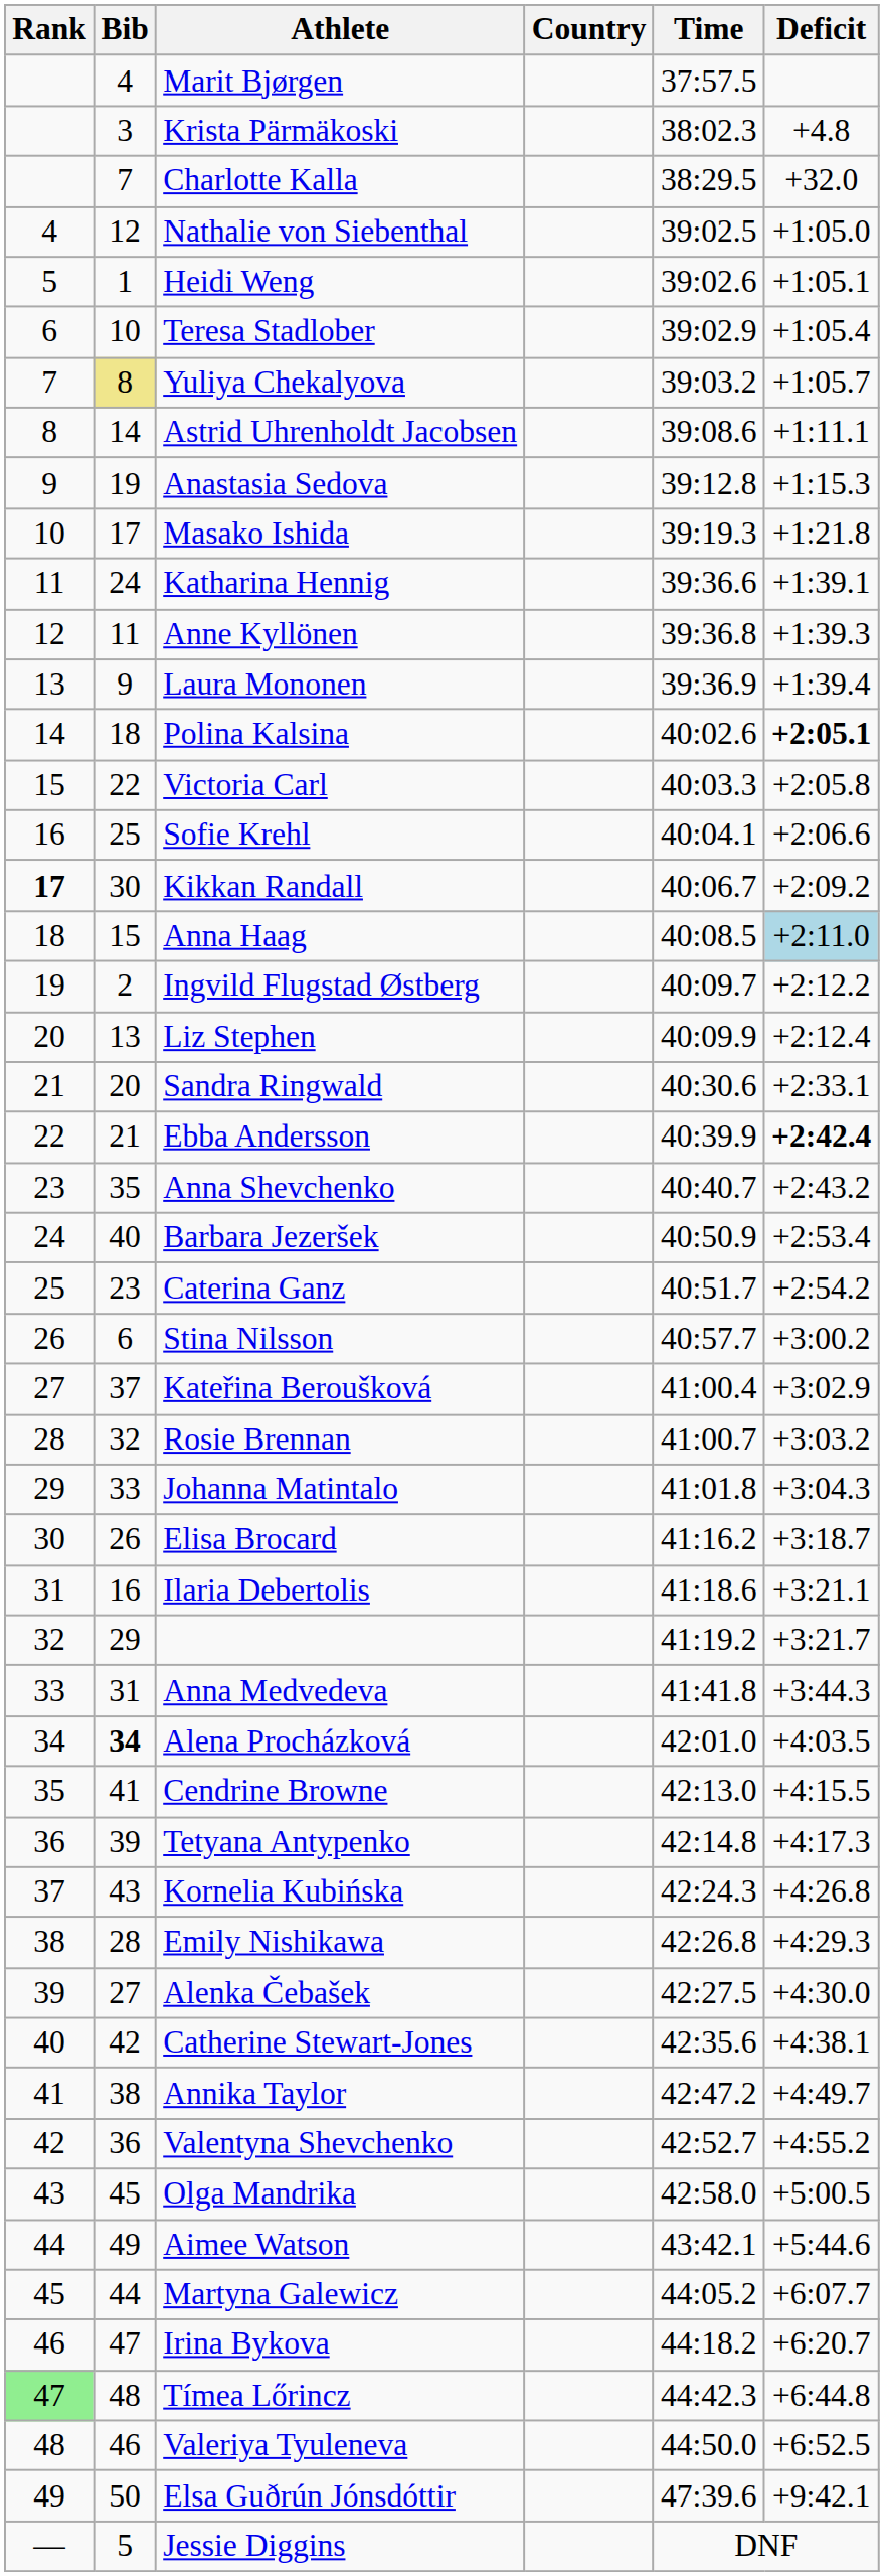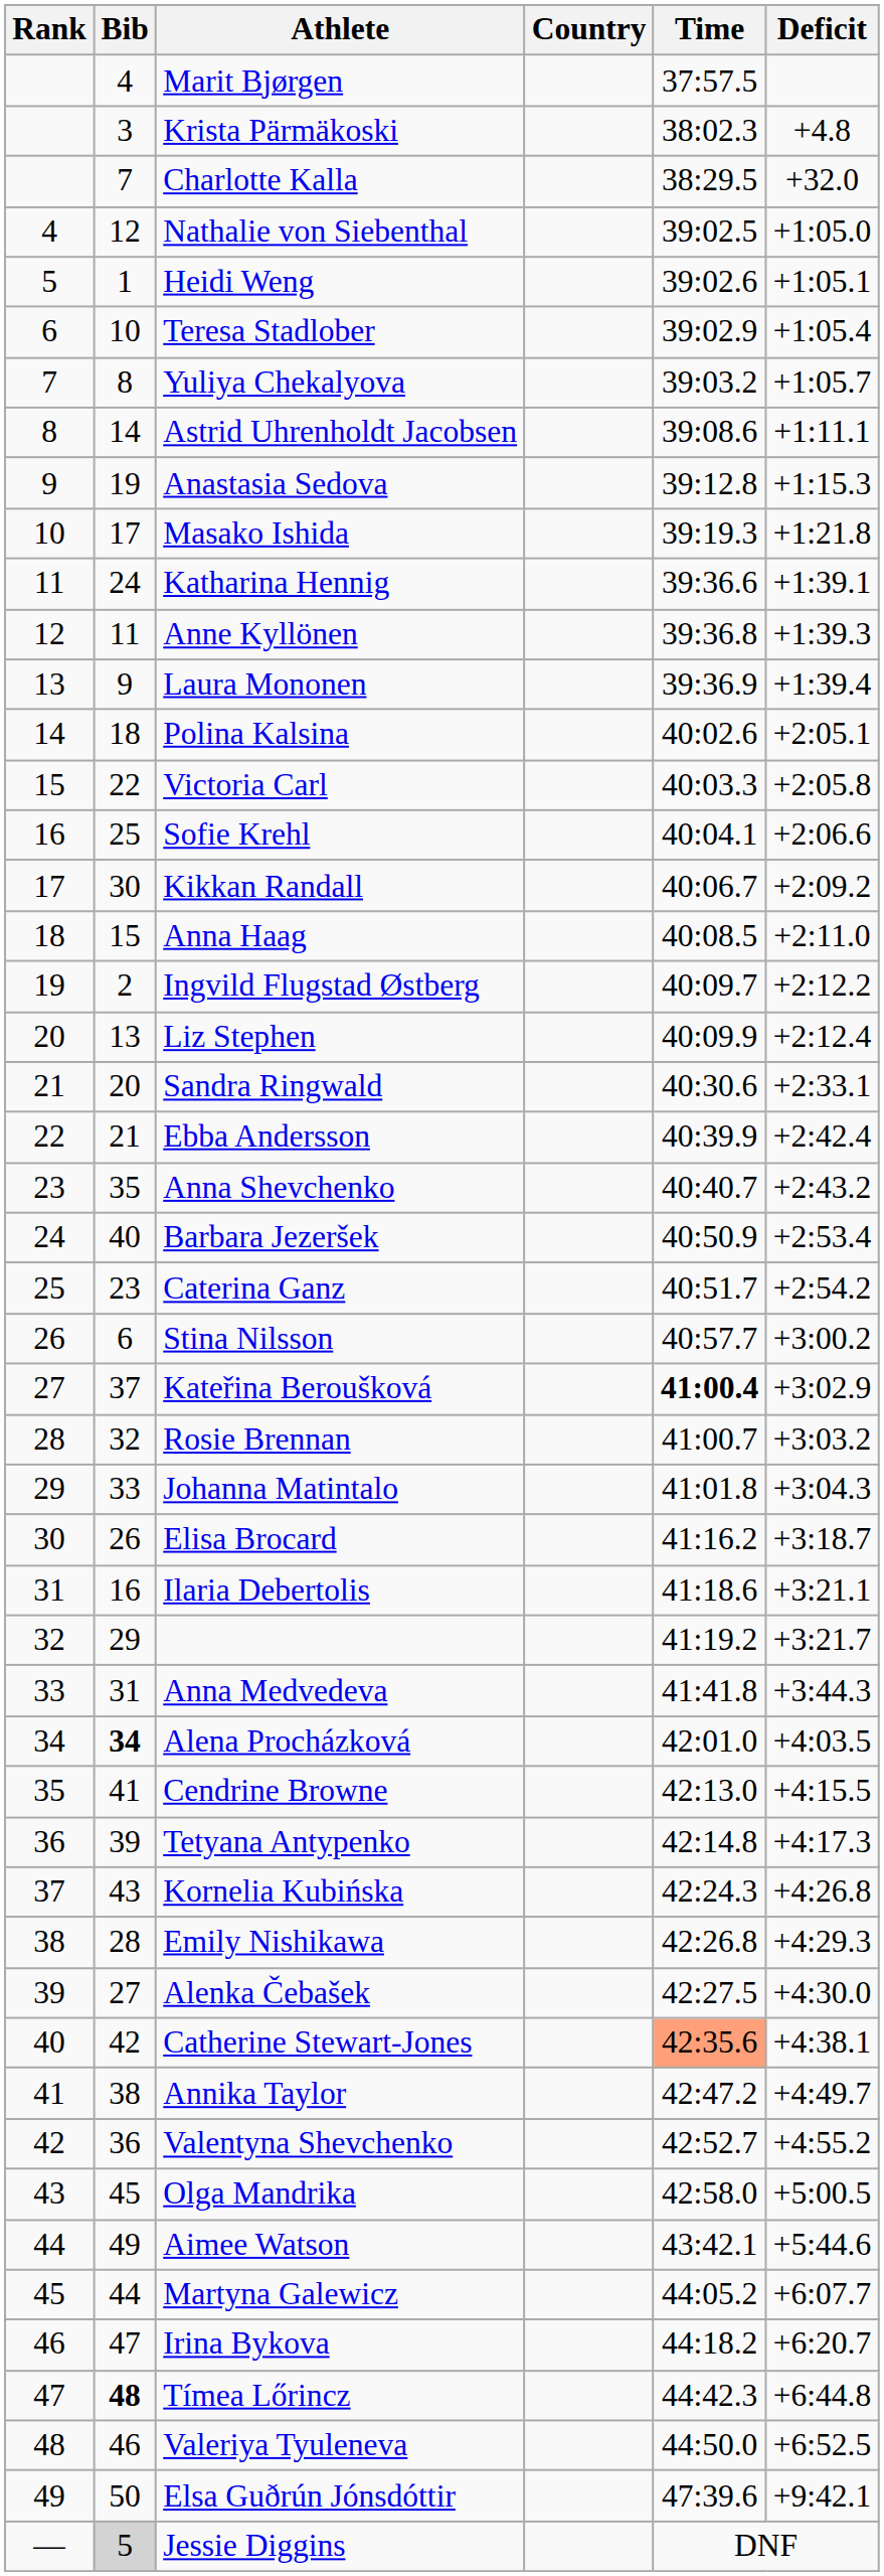Yuliya Chekalyova | Bib: khaki background -> no background
Polina Kalsina | Deficit: bold -> normal
Kikkan Randall | Rank: bold -> normal
Anna Haag | Deficit: lightblue background -> no background
Ebba Andersson | Deficit: bold -> normal
Kateřina Beroušková | Time: normal -> bold
Catherine Stewart-Jones | Time: no background -> lightsalmon background
Tímea Lőrincz | Rank: lightgreen background -> no background
Tímea Lőrincz | Bib: normal -> bold
Jessie Diggins | Bib: no background -> lightgrey background
